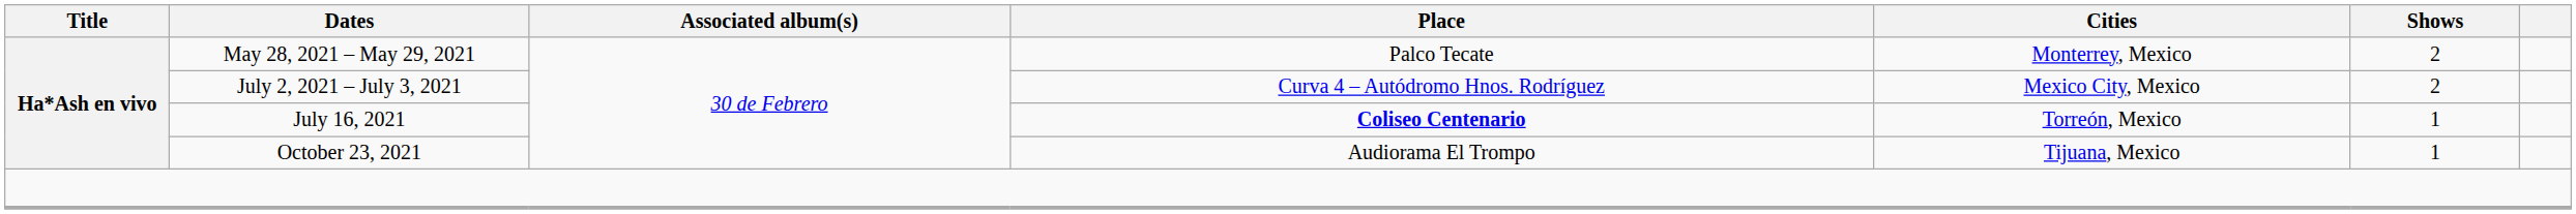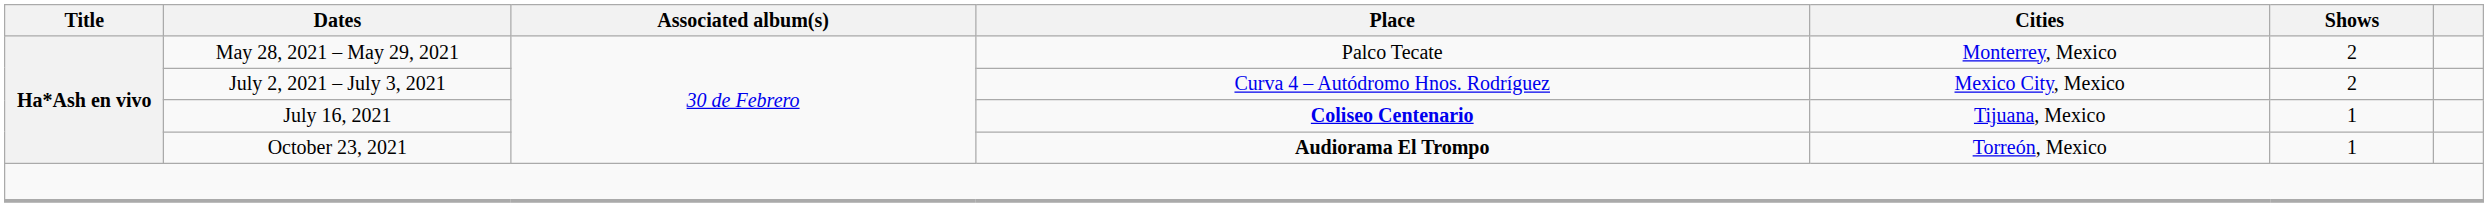July 16, 2021 | Cities: Torreón, Mexico -> Tijuana, Mexico
October 23, 2021 | Place: normal -> bold
October 23, 2021 | Cities: Tijuana, Mexico -> Torreón, Mexico
